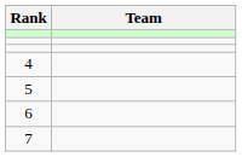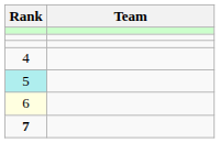row 6 | Rank: no background -> paleturquoise background
row 7 | Rank: no background -> lightyellow background
row 8 | Rank: normal -> bold
